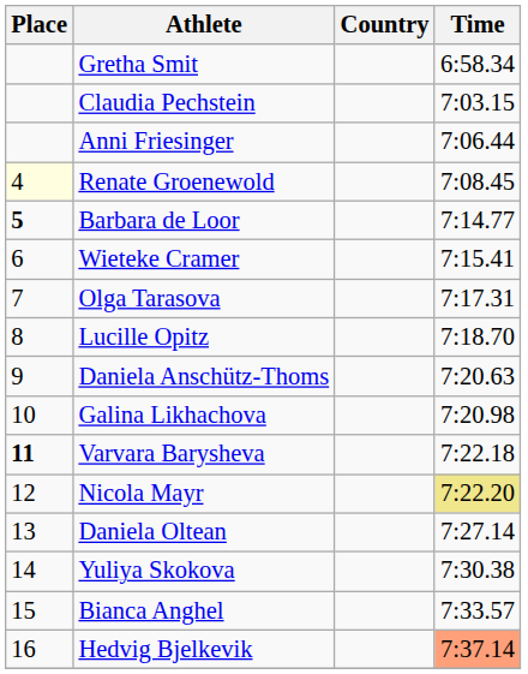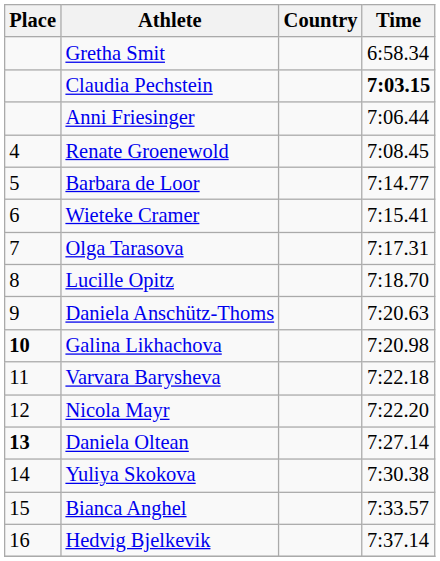Claudia Pechstein | Time: normal -> bold
Renate Groenewold | Place: lightyellow background -> no background
Barbara de Loor | Place: bold -> normal
Galina Likhachova | Place: normal -> bold
Varvara Barysheva | Place: bold -> normal
Nicola Mayr | Time: khaki background -> no background
Daniela Oltean | Place: normal -> bold
Hedvig Bjelkevik | Time: lightsalmon background -> no background
